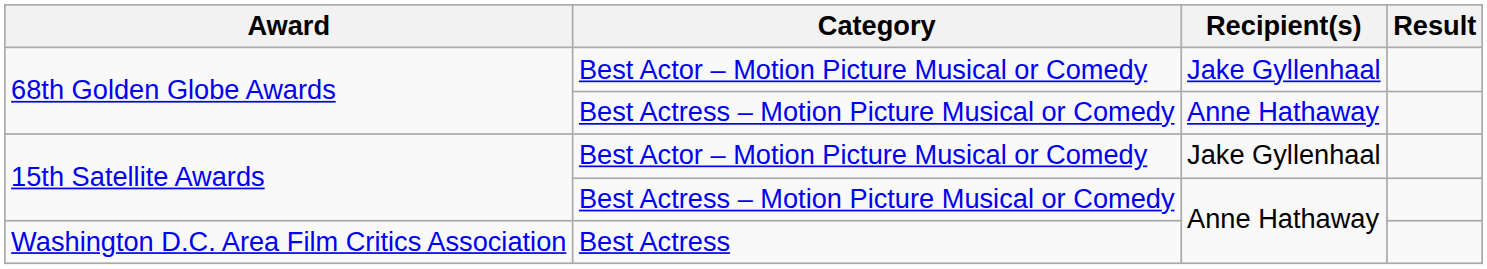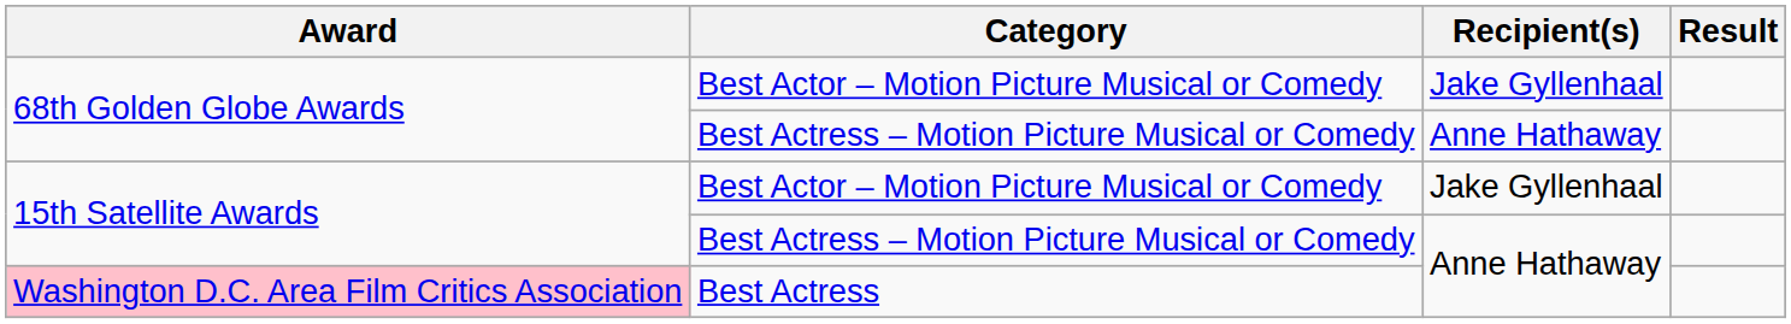Washington D.C. Area Film Critics Association | Award: no background -> pink background
